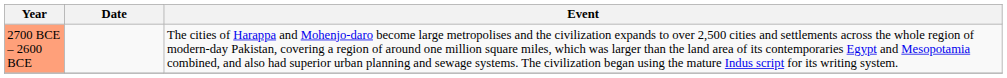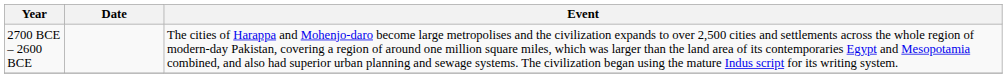row 2 | Year: lightsalmon background -> no background
